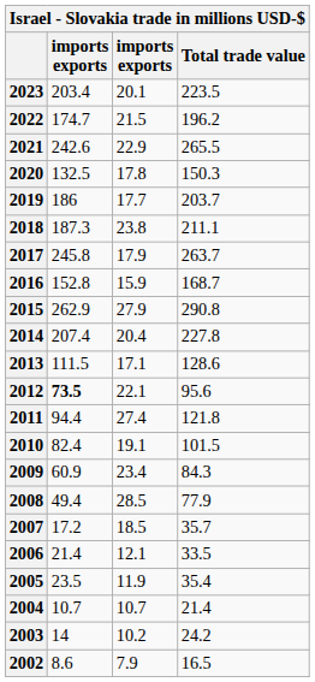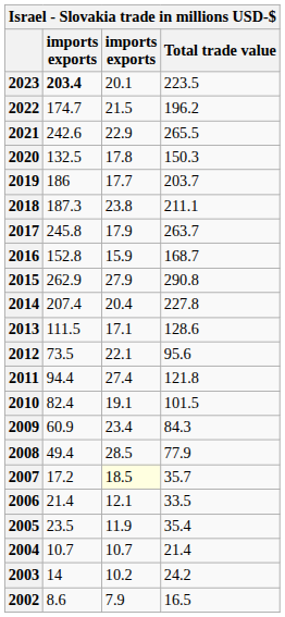2023 | column 2: normal -> bold
2012 | column 2: bold -> normal
2007 | column 3: no background -> lightyellow background
